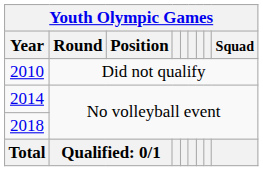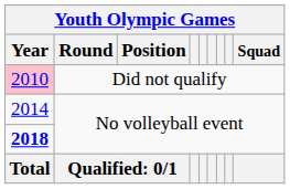2010 | Youth Olympic Games / Year: no background -> pink background
2018 | Youth Olympic Games / Year: normal -> bold
